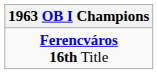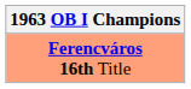row 2 | column 1: no background -> lightsalmon background
